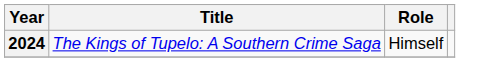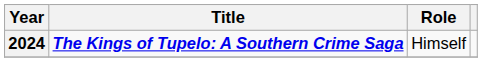2024 | Title: normal -> bold
